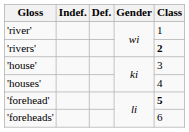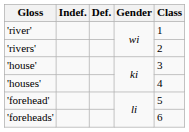'rivers' | Class: bold -> normal
'forehead' | Class: bold -> normal
